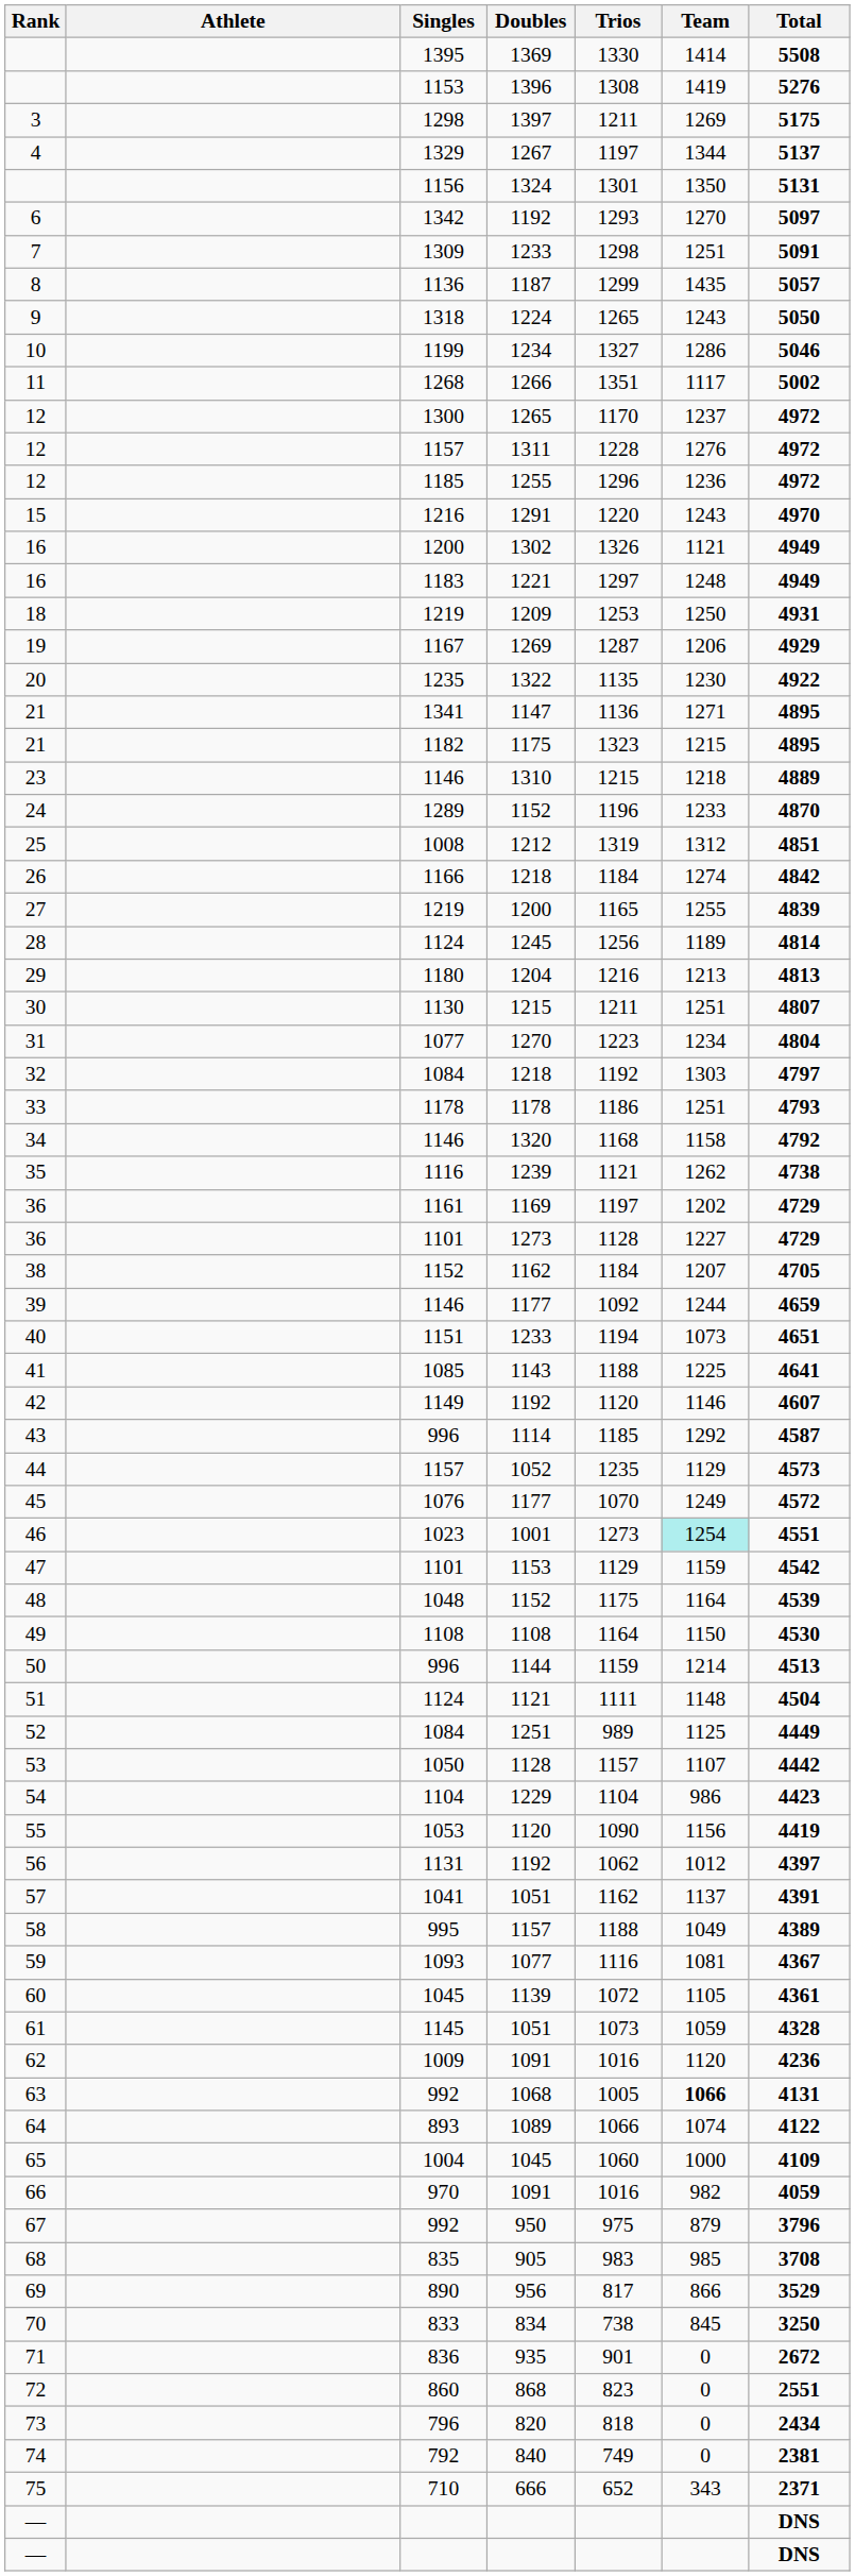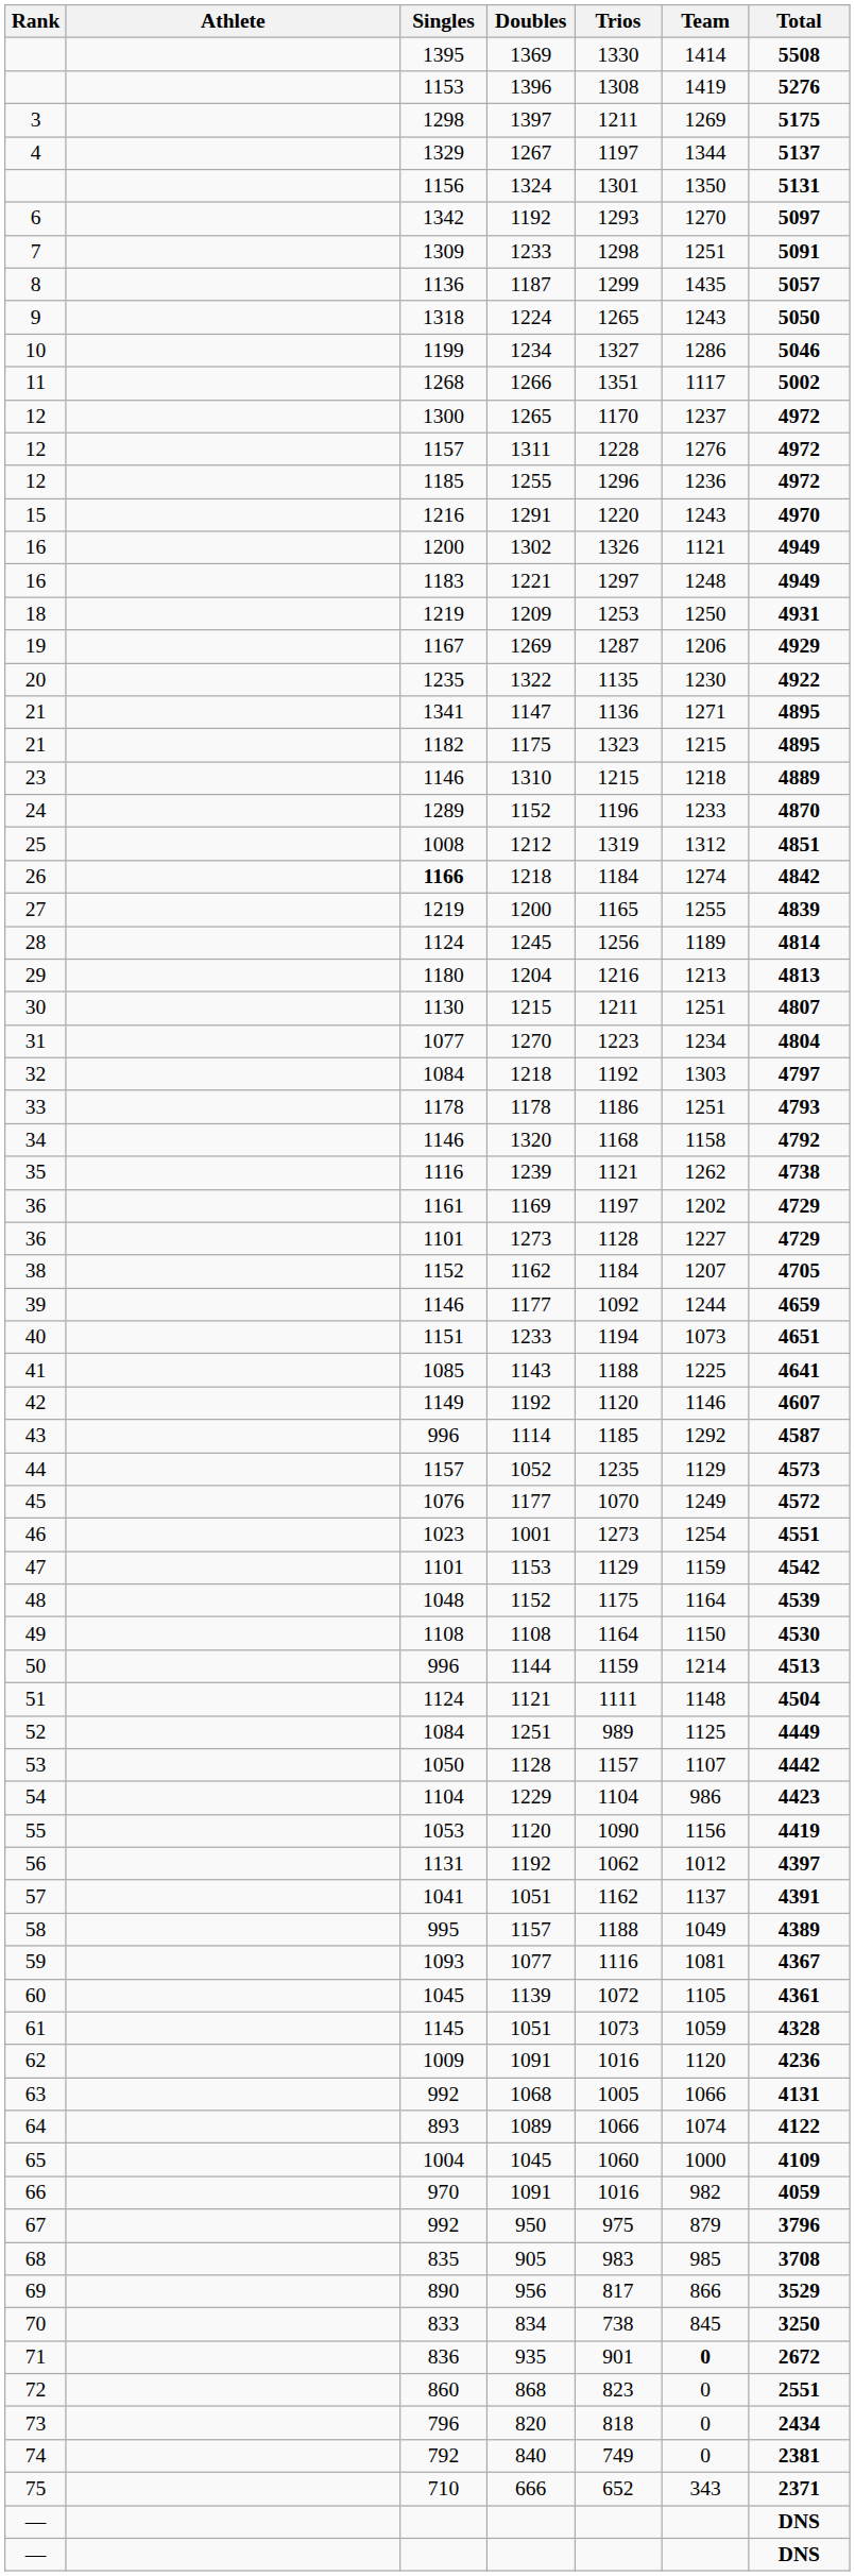26 | Singles: normal -> bold
46 | Team: paleturquoise background -> no background
63 | Team: bold -> normal
71 | Team: normal -> bold
